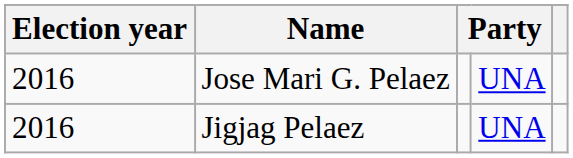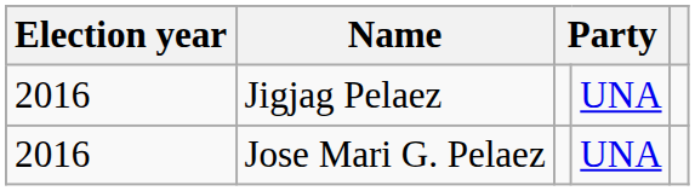rows swapped: Jose Mari G. Pelaez <-> Jigjag Pelaez
